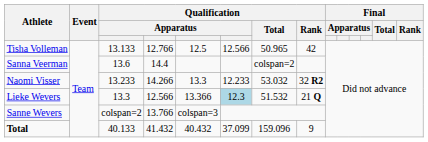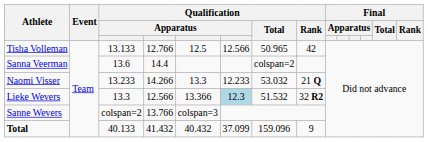Naomi Visser | Qualification / Rank: 32 R2 -> 21 Q
Lieke Wevers | Qualification / Rank: 21 Q -> 32 R2
